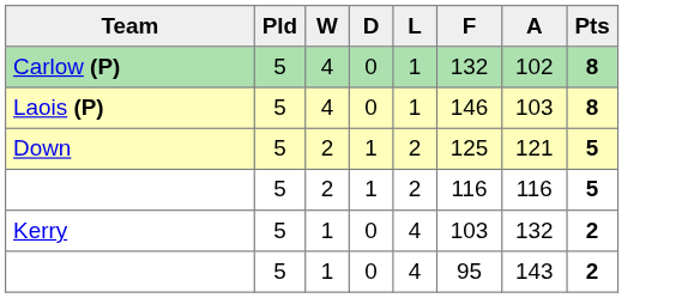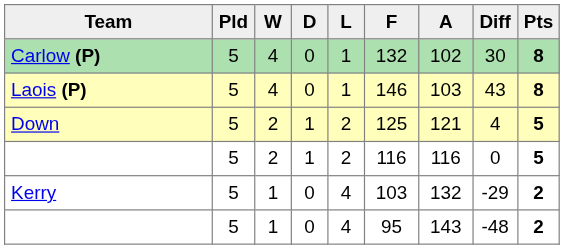+ column: Diff | 30 | 43 | 4 | 0 | -29 | -48
